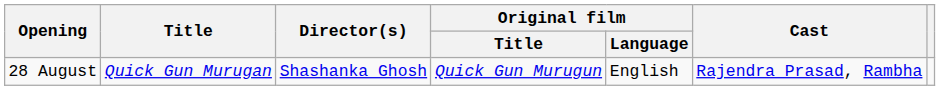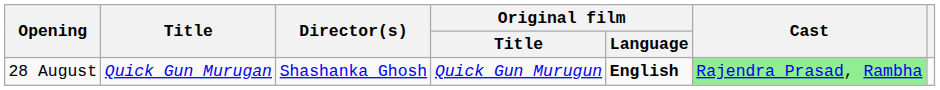28 August | Original film / Language: normal -> bold
28 August | Cast: no background -> lightgreen background
